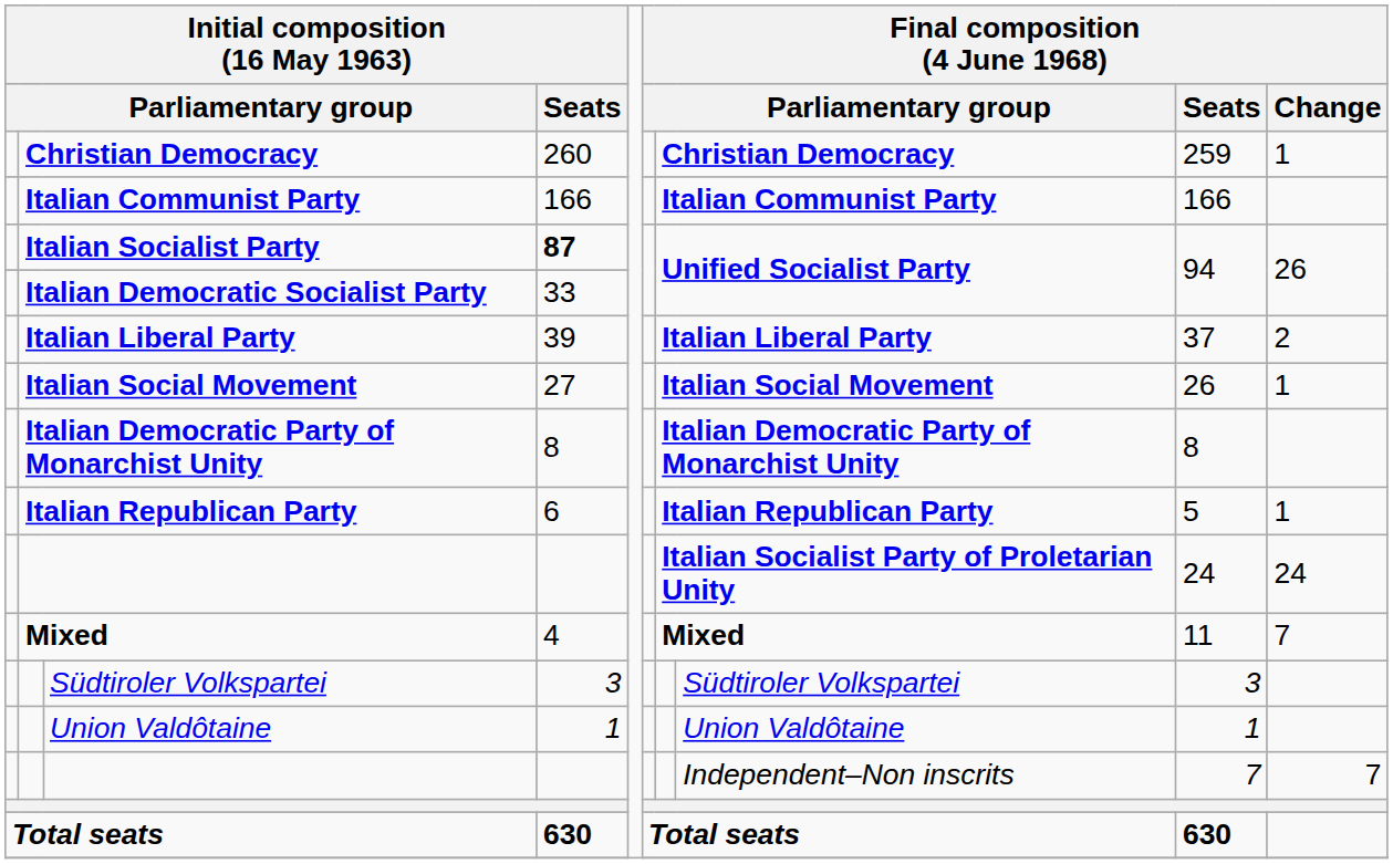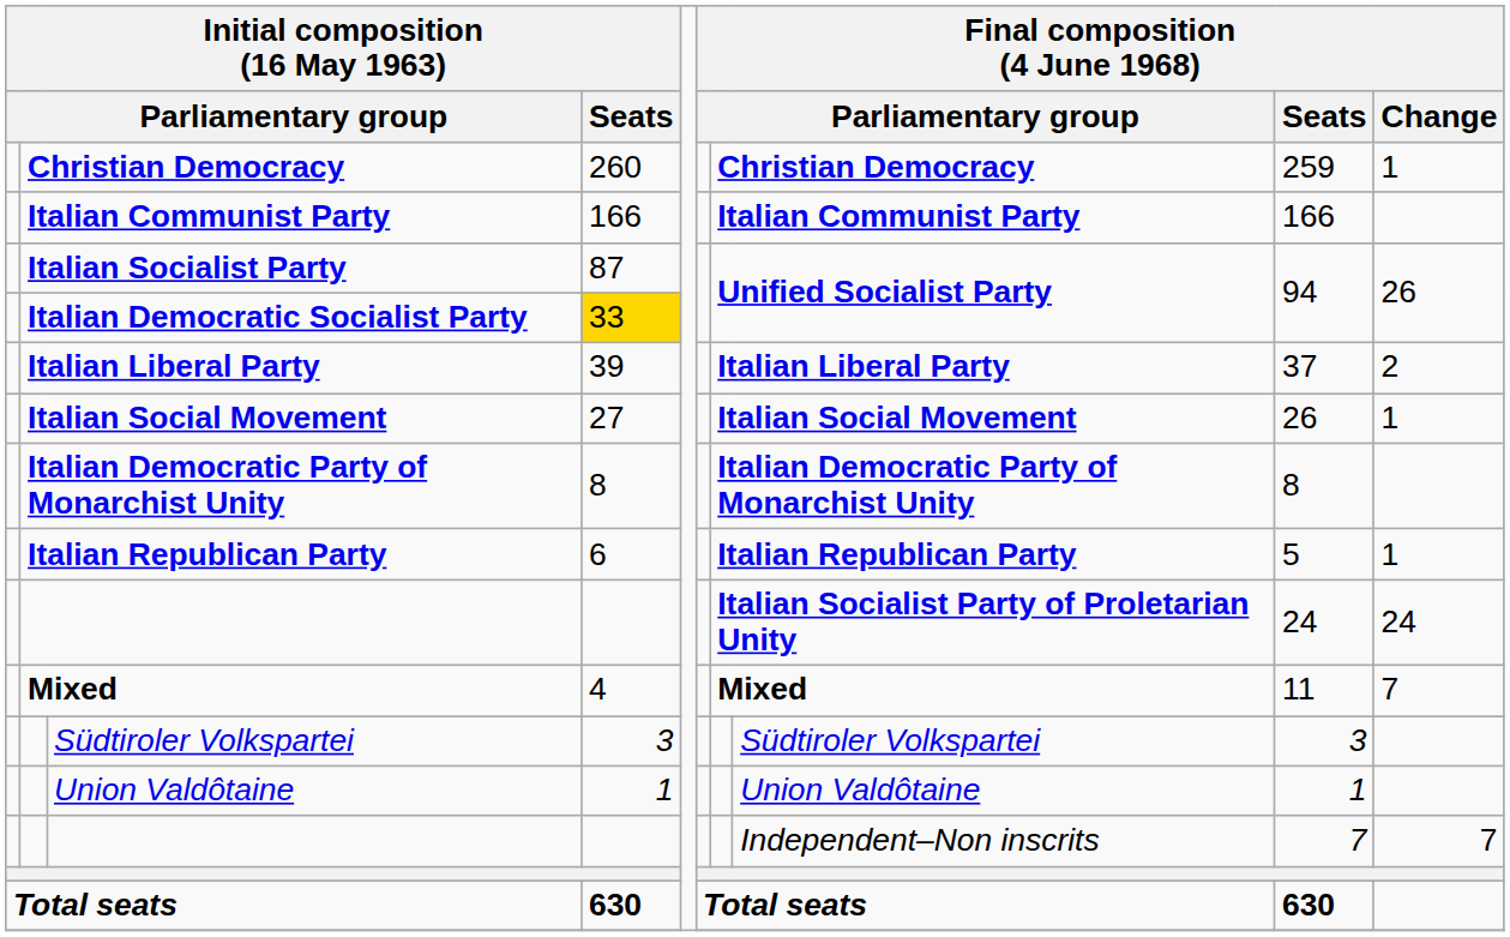Italian Socialist Party | Initial composition (16 May 1963) / Seats: bold -> normal
Italian Democratic Socialist Party | Initial composition (16 May 1963) / Seats: no background -> gold background
